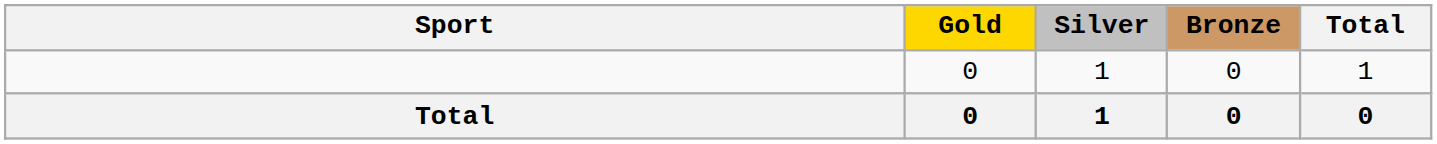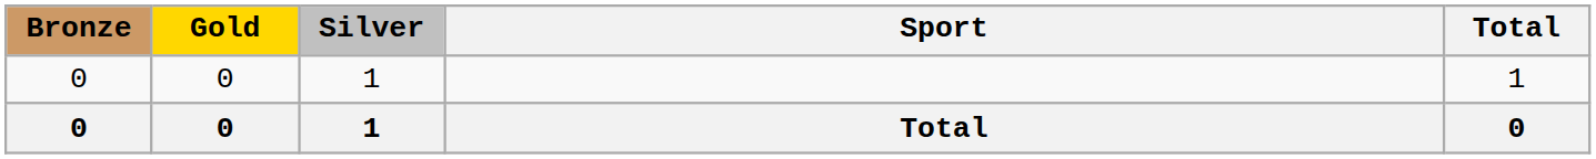columns swapped: Sport <-> Bronze
